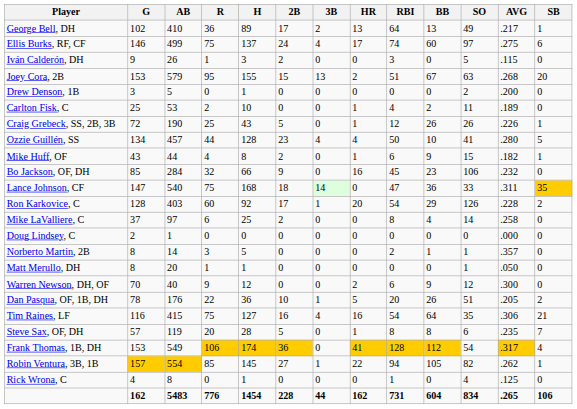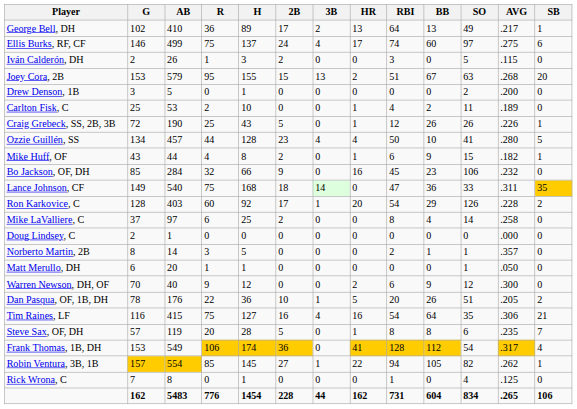Iván Calderón, DH | G: 9 -> 2
Lance Johnson, CF | G: 147 -> 149
Matt Merullo, DH | G: 8 -> 6
Rick Wrona, C | G: 4 -> 7
